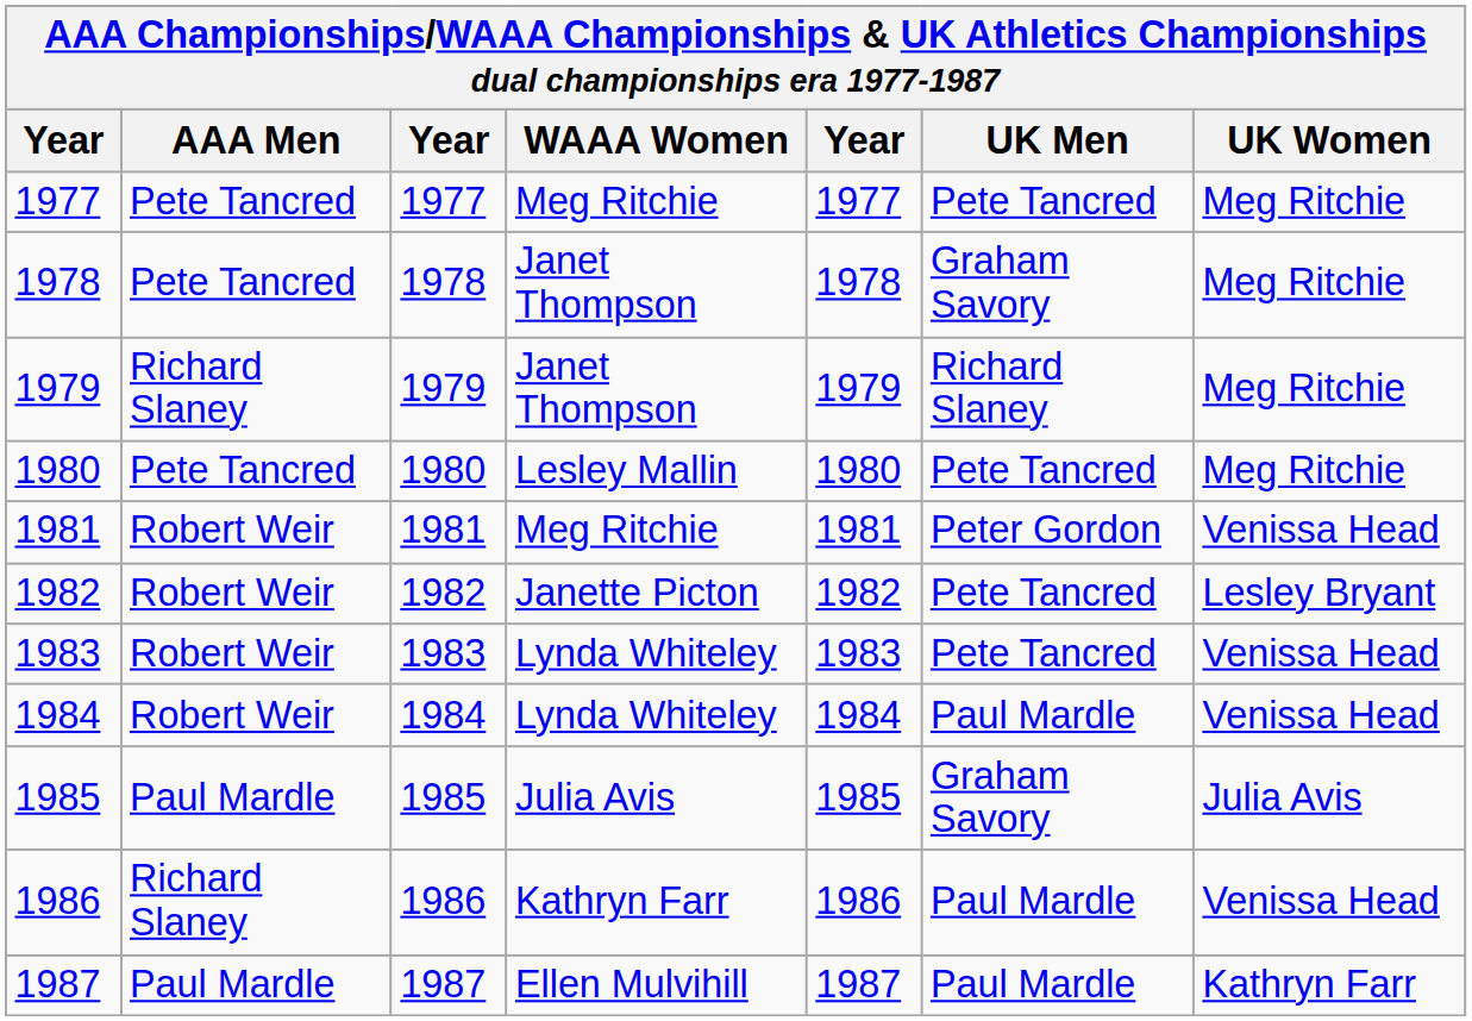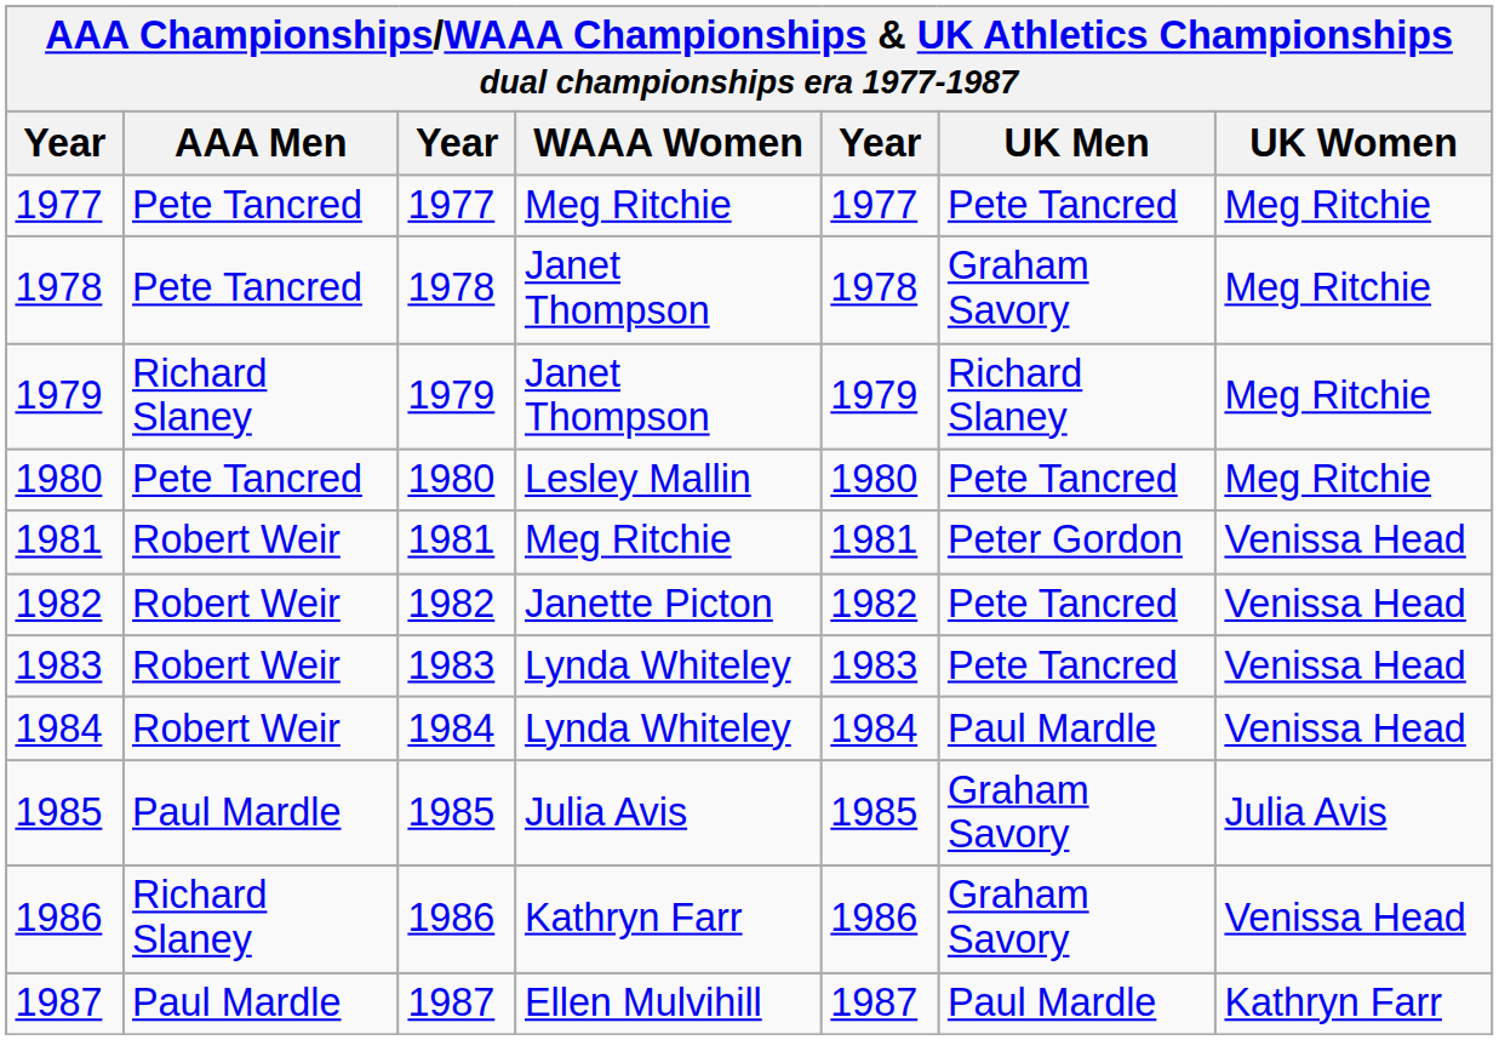row 8 | UK Women: Lesley Bryant -> Venissa Head
row 12 | UK Men: Paul Mardle -> Graham Savory
